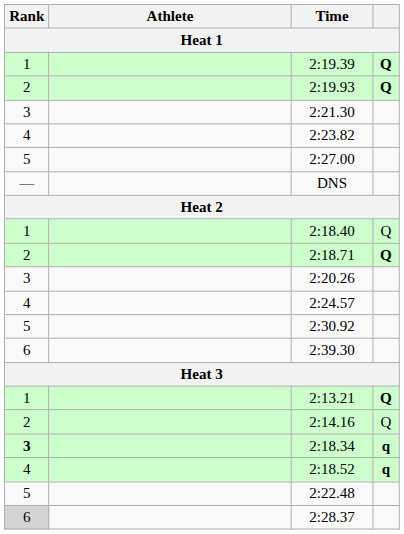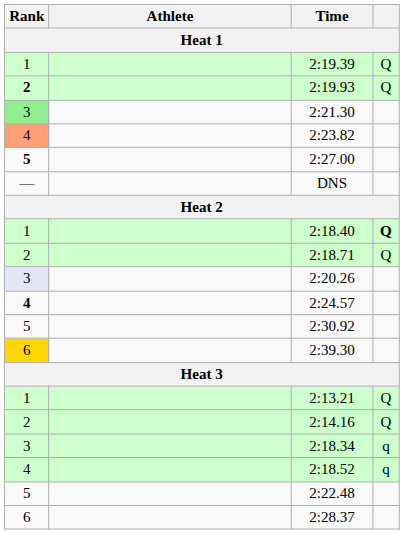2:19.39 | column 4: bold -> normal
2:19.93 | Rank: normal -> bold
2:19.93 | column 4: bold -> normal
2:21.30 | Rank: no background -> lightgreen background
2:23.82 | Rank: no background -> lightsalmon background
2:27.00 | Rank: normal -> bold
2:18.40 | column 4: normal -> bold
2:18.71 | column 4: bold -> normal
2:20.26 | Rank: no background -> lavender background
2:24.57 | Rank: normal -> bold
2:39.30 | Rank: no background -> gold background
2:13.21 | column 4: bold -> normal
2:18.34 | Rank: bold -> normal
2:18.34 | column 4: bold -> normal
2:18.52 | column 4: bold -> normal
2:28.37 | Rank: lightgrey background -> no background
